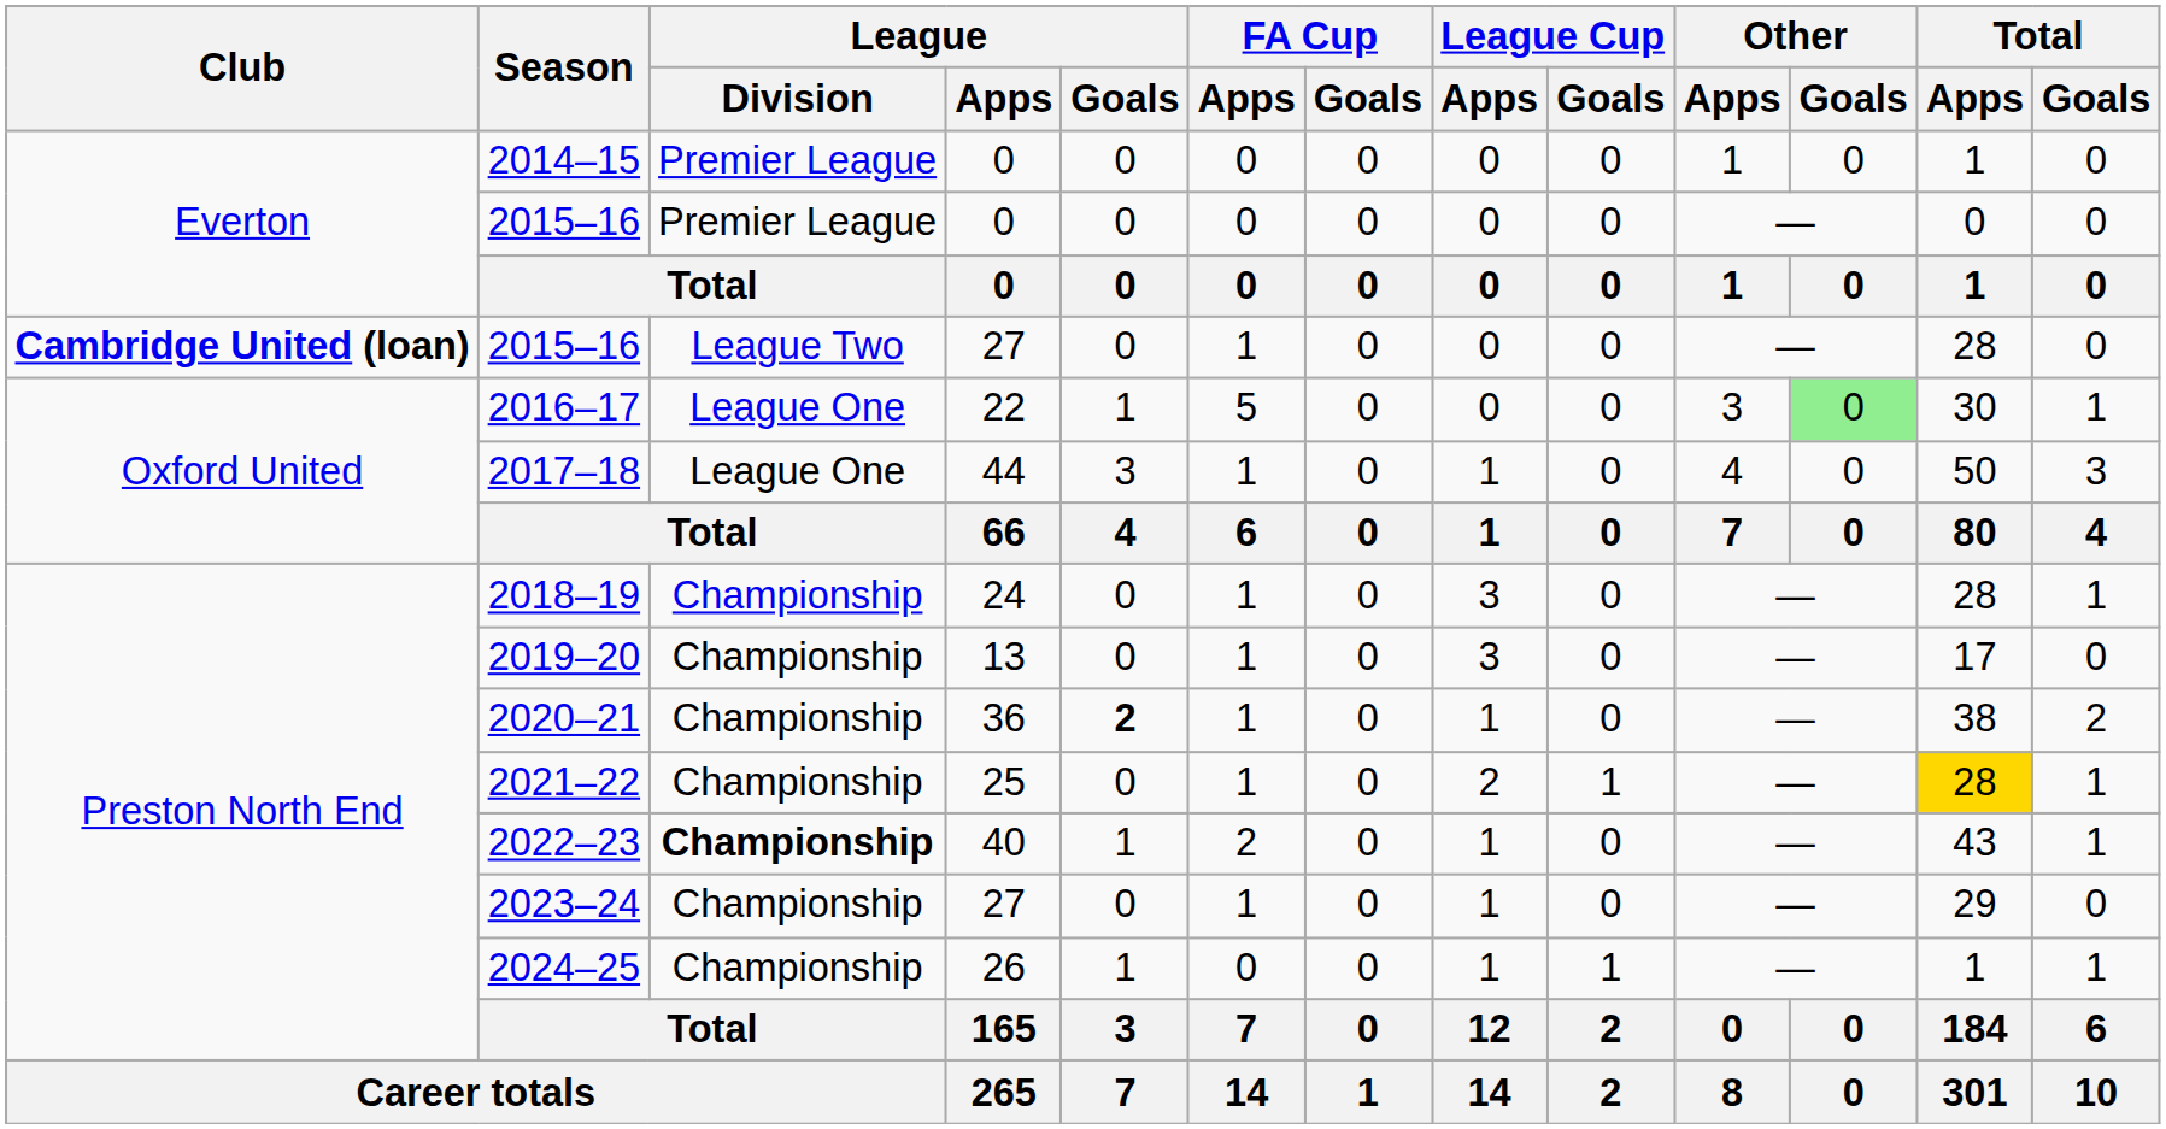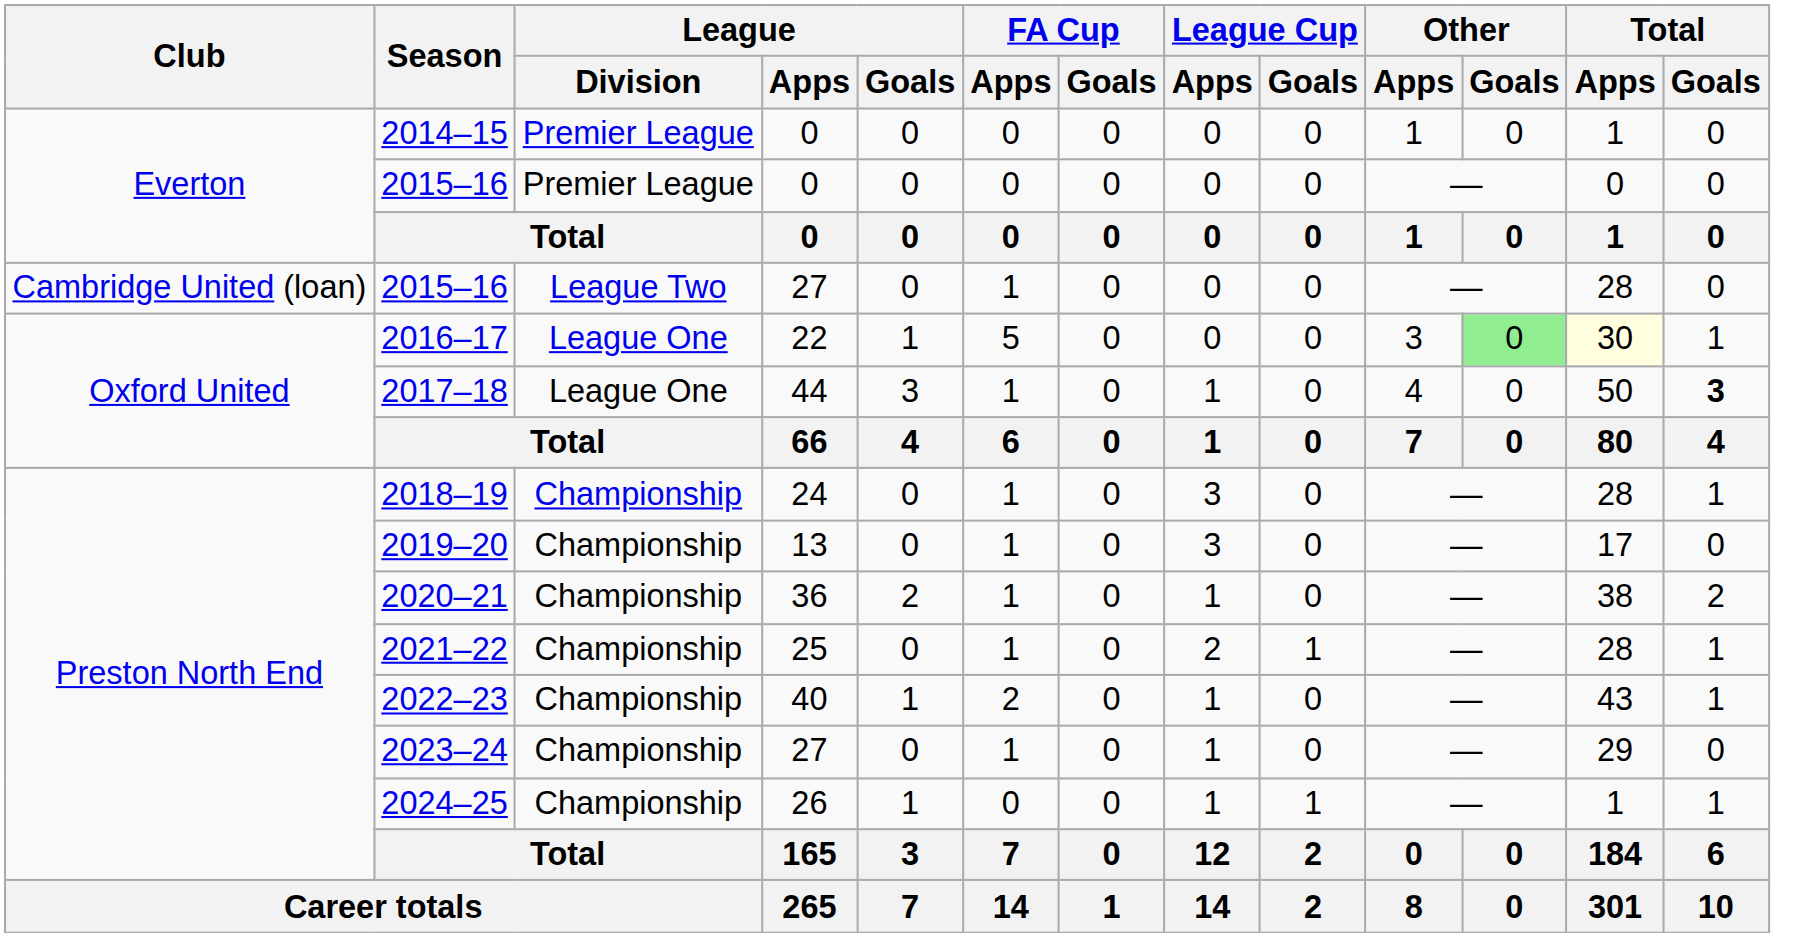2015–16 / 27 | Club: bold -> normal
2016–17 | Total / Apps: no background -> lightyellow background
2017–18 | Total / Goals: normal -> bold
2020–21 | League / Goals: bold -> normal
2021–22 | Total / Apps: gold background -> no background
2022–23 | League / Division: bold -> normal
